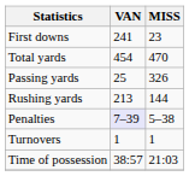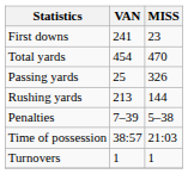Penalties | VAN: lavender background -> no background
rows swapped: Turnovers <-> Time of possession
